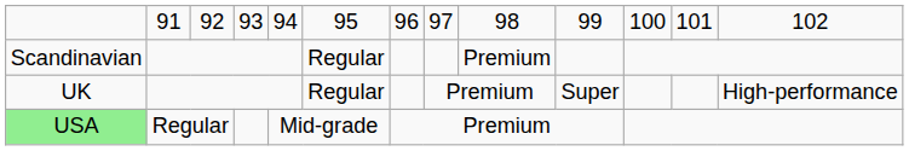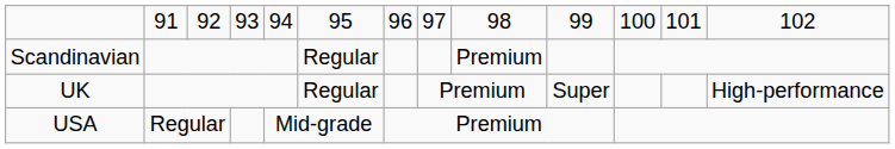USA | column 1: lightgreen background -> no background
